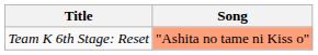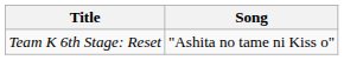Team K 6th Stage: Reset | Song: lightsalmon background -> no background
